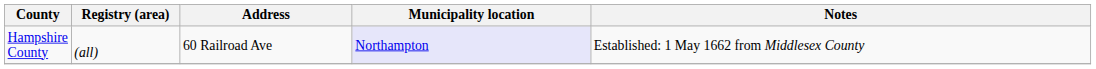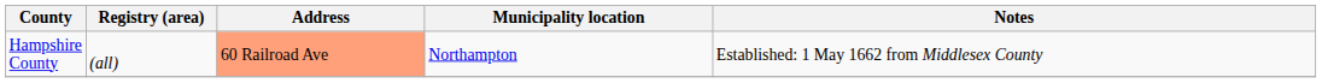row 2 | Address: no background -> lightsalmon background
row 2 | Municipality location: lavender background -> no background
